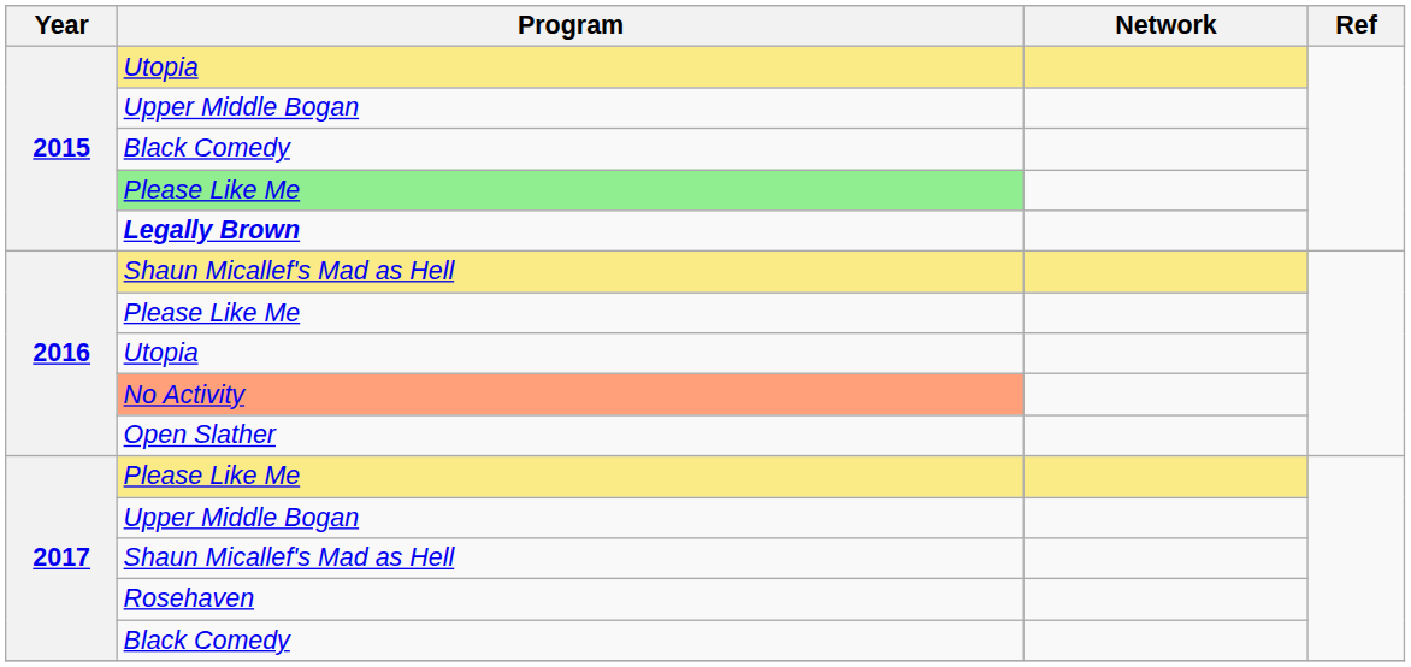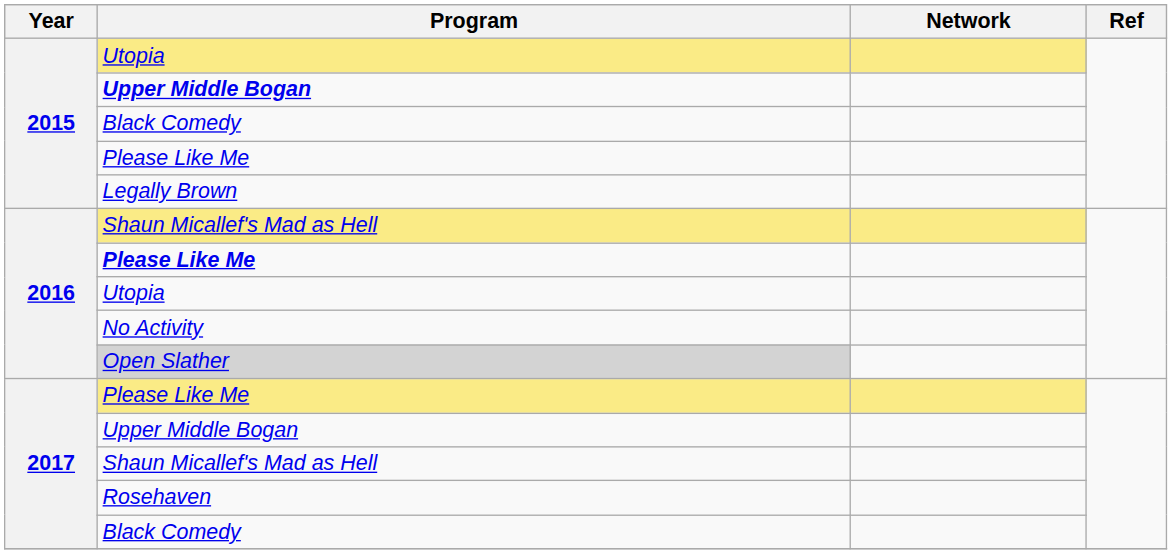2015 / Upper Middle Bogan | Program: normal -> bold
2015 / Please Like Me | Program: lightgreen background -> no background
Legally Brown | Program: bold -> normal
2016 / Please Like Me | Program: normal -> bold
No Activity | Program: lightsalmon background -> no background
Open Slather | Program: no background -> lightgrey background
